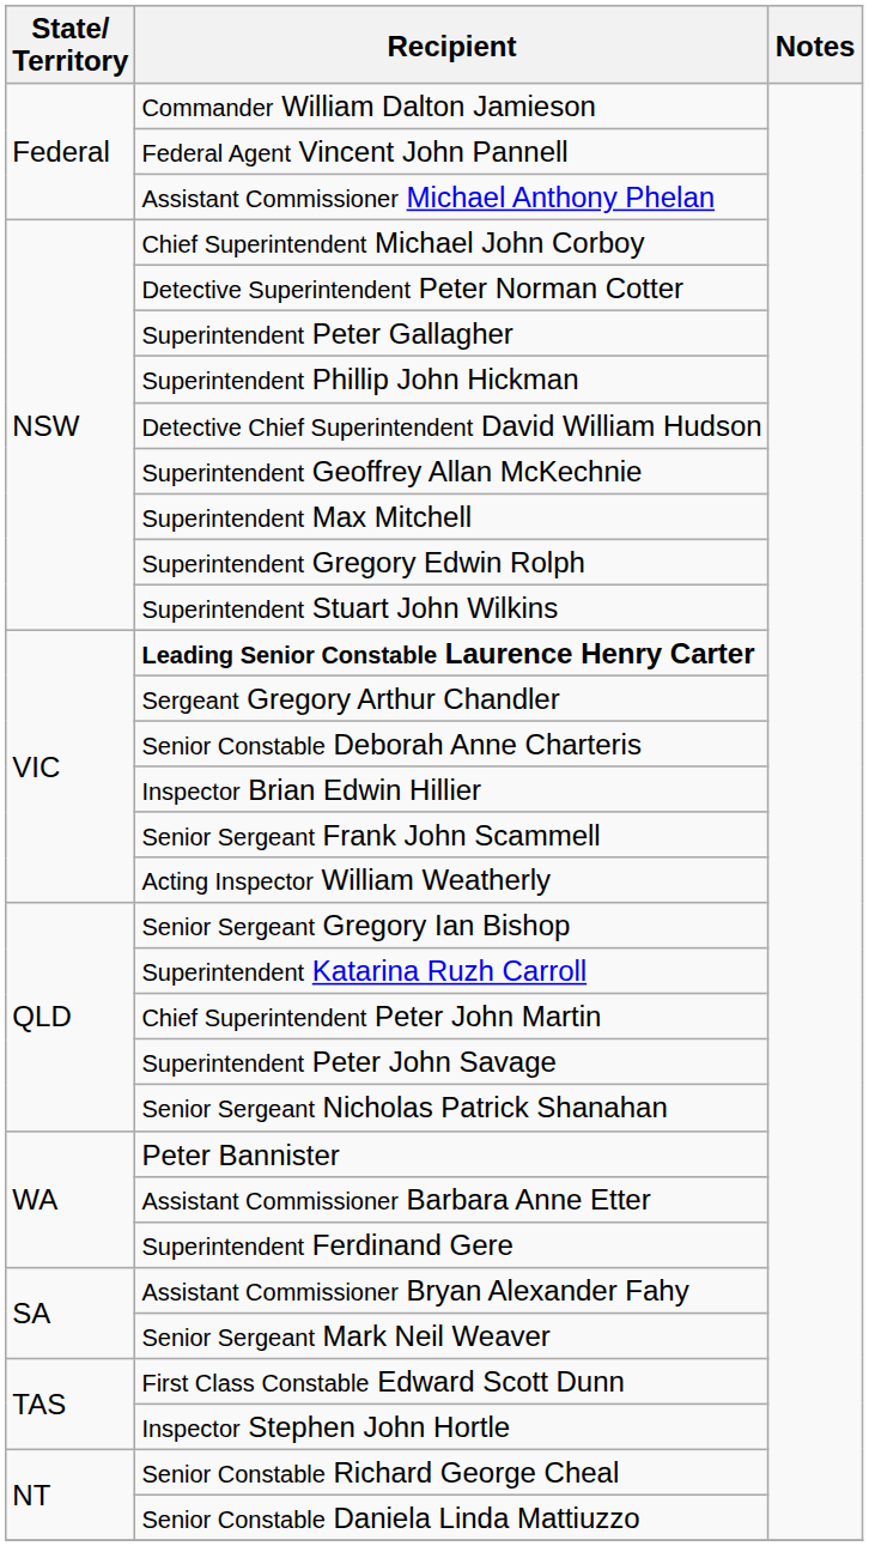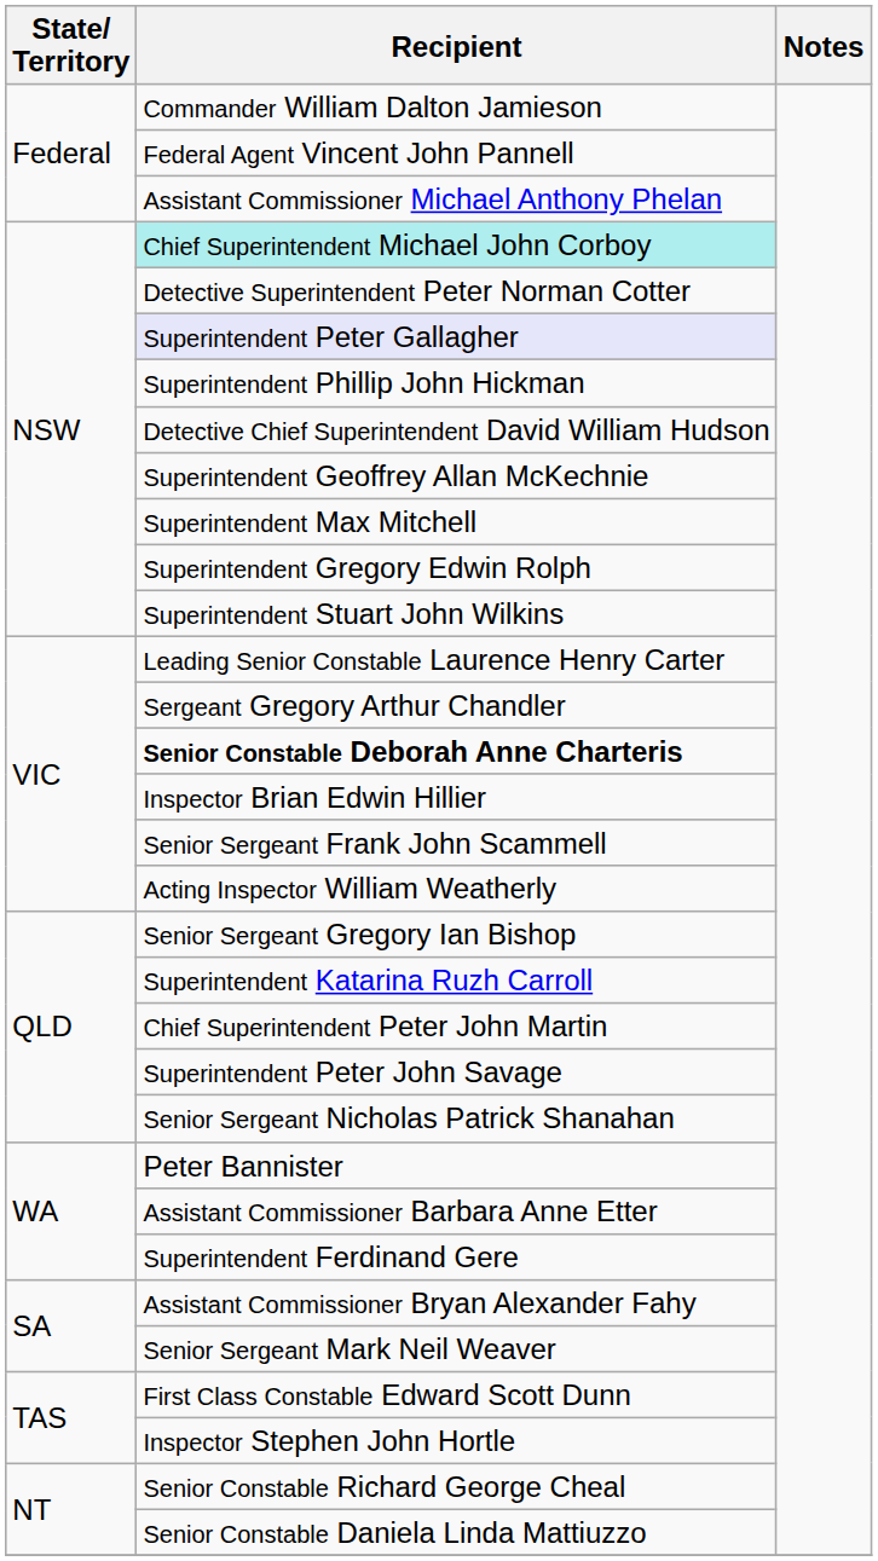Chief Superintendent Michael John Corboy | Recipient: no background -> paleturquoise background
Superintendent Peter Gallagher | Recipient: no background -> lavender background
Leading Senior Constable Laurence Henry Carter | Recipient: bold -> normal
Senior Constable Deborah Anne Charteris | Recipient: normal -> bold
